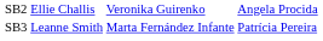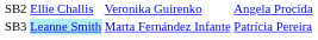SB3 | column 2: no background -> paleturquoise background
